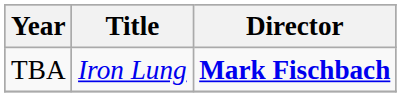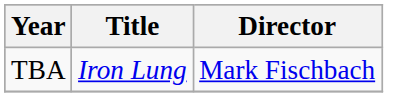TBA | Director: bold -> normal
